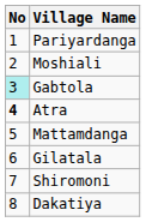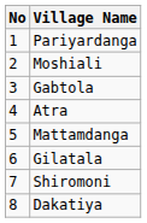Gabtola | No: paleturquoise background -> no background
Atra | No: bold -> normal
